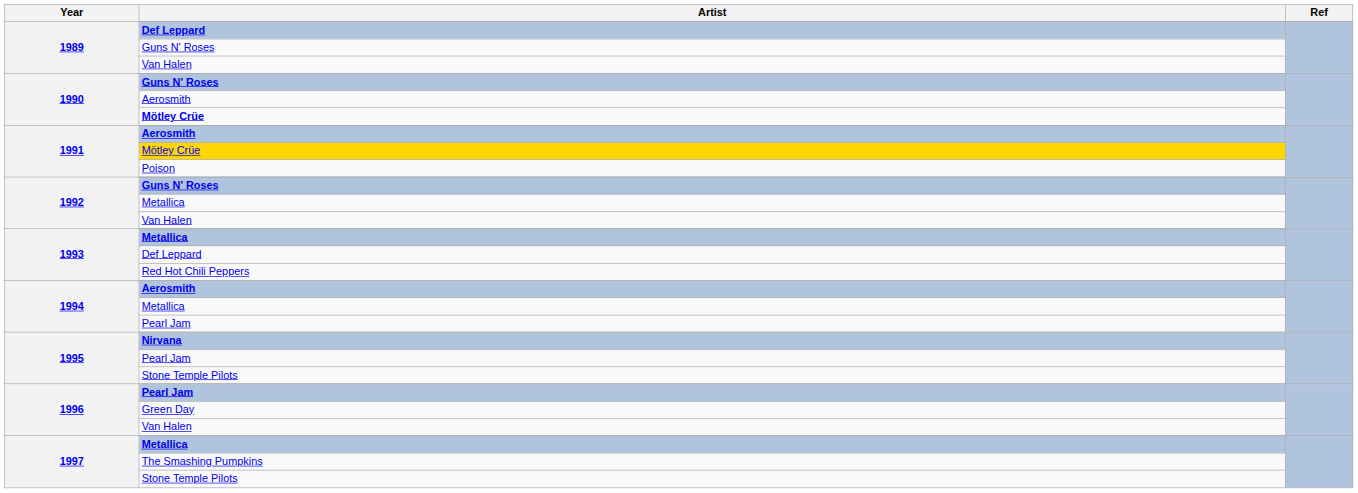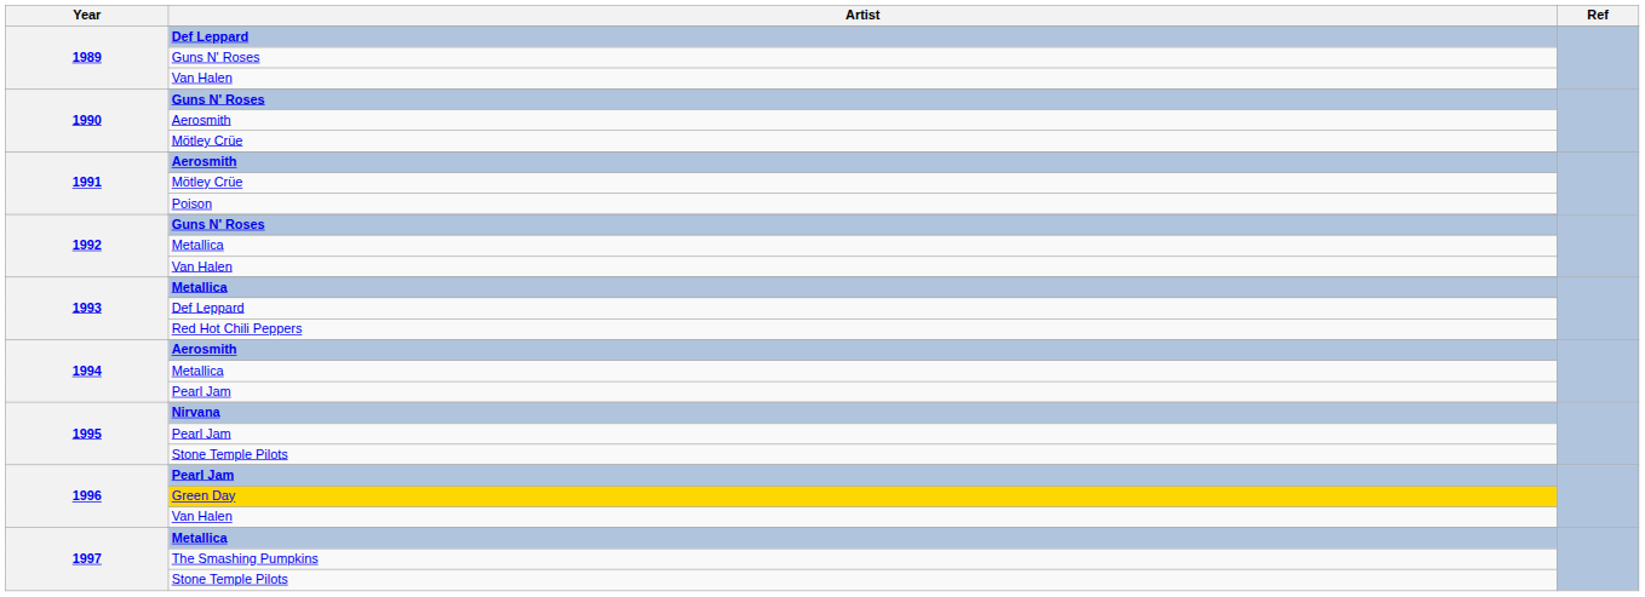1990 / Mötley Crüe | Artist: bold -> normal
1991 / Mötley Crüe | Artist: gold background -> no background
Green Day | Artist: no background -> gold background
